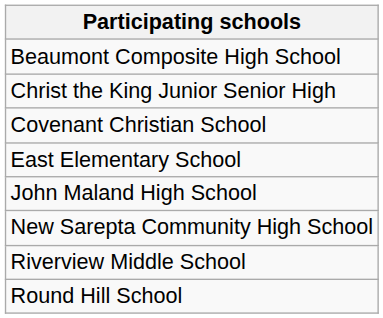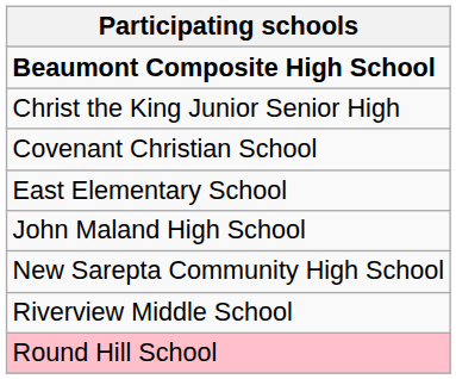row 2 | column 1: normal -> bold
row 9 | column 1: no background -> pink background
